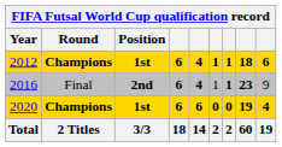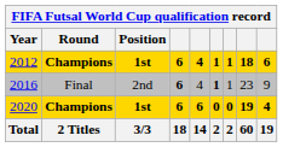2016 | Position: bold -> normal
2016 | column 5: bold -> normal
2016 | column 6: normal -> bold
2016 | column 7: bold -> normal
2016 | column 8: bold -> normal
